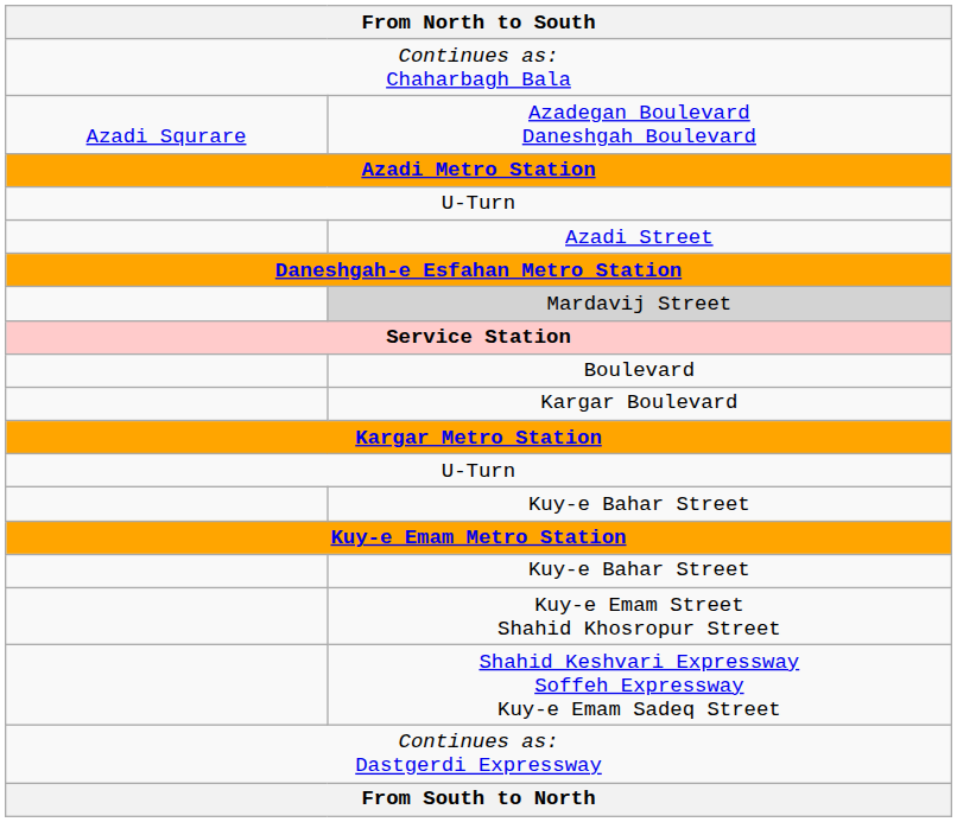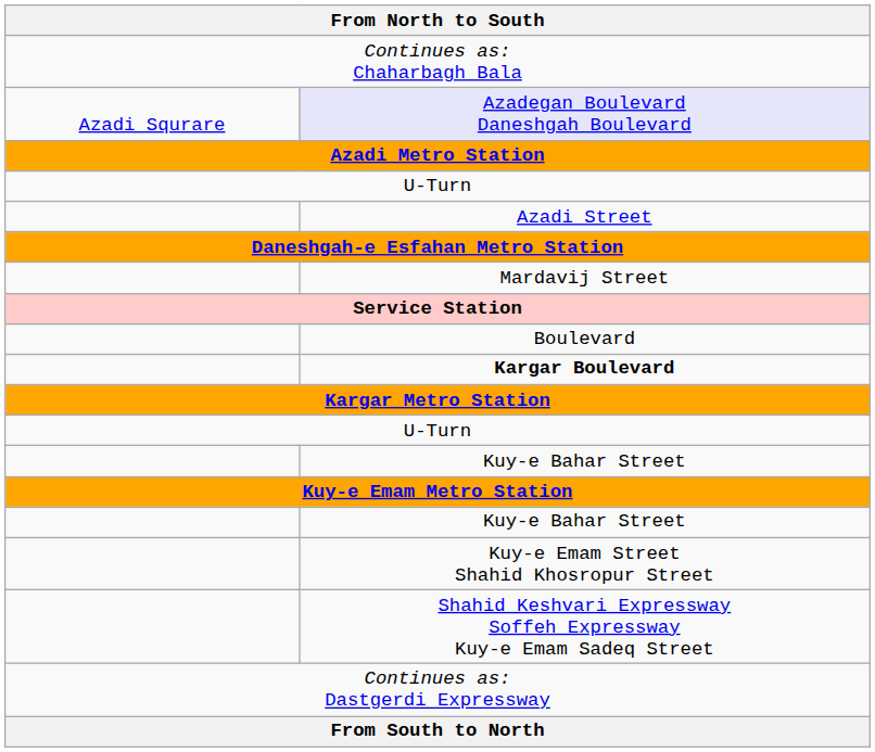Azadegan Boulevard Daneshgah Boulevard | column 2: no background -> lavender background
Mardavij Street | column 2: lightgrey background -> no background
Kargar Boulevard | column 2: normal -> bold
